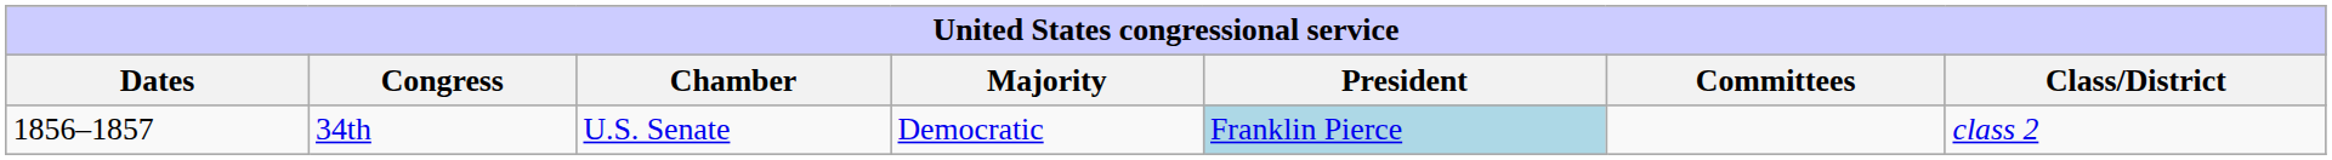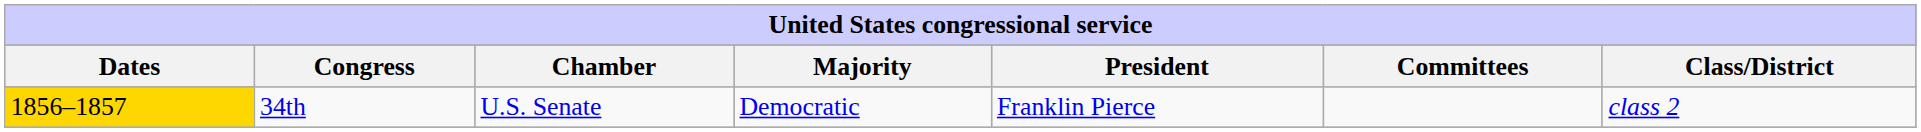34th | Dates: no background -> gold background
34th | President: lightblue background -> no background
